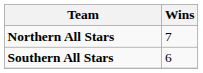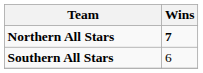row 2 | Wins: normal -> bold
